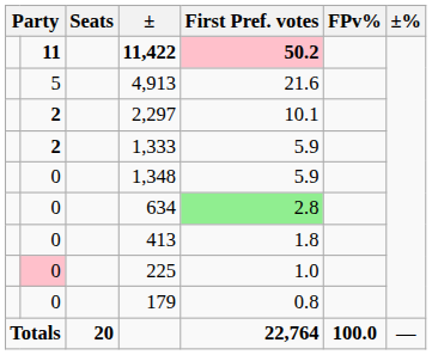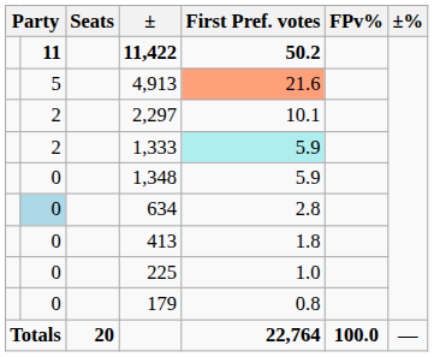11,422 | First Pref. votes: pink background -> no background
4,913 | First Pref. votes: no background -> lightsalmon background
2,297 | column 2: bold -> normal
1,333 | column 2: bold -> normal
1,333 | First Pref. votes: no background -> paleturquoise background
634 | column 2: no background -> lightblue background
634 | First Pref. votes: lightgreen background -> no background
225 | column 2: pink background -> no background
